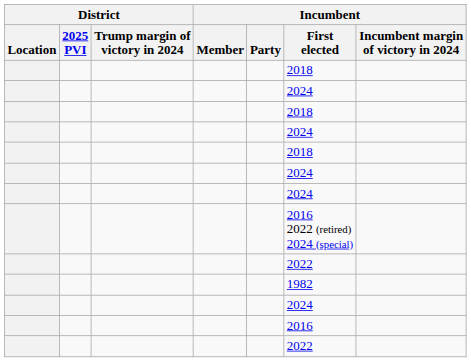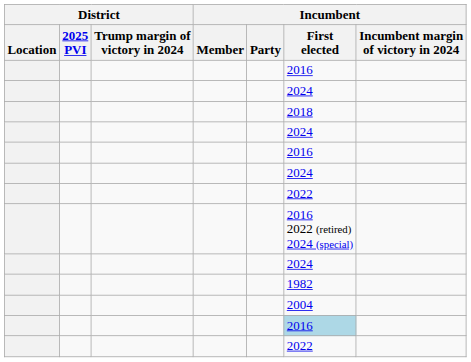row 3 | Incumbent / First elected: 2018 -> 2016
row 7 | Incumbent / First elected: 2018 -> 2016
row 9 | Incumbent / First elected: 2024 -> 2022
row 11 | Incumbent / First elected: 2022 -> 2024
row 13 | Incumbent / First elected: 2024 -> 2004
row 14 | Incumbent / First elected: no background -> lightblue background
